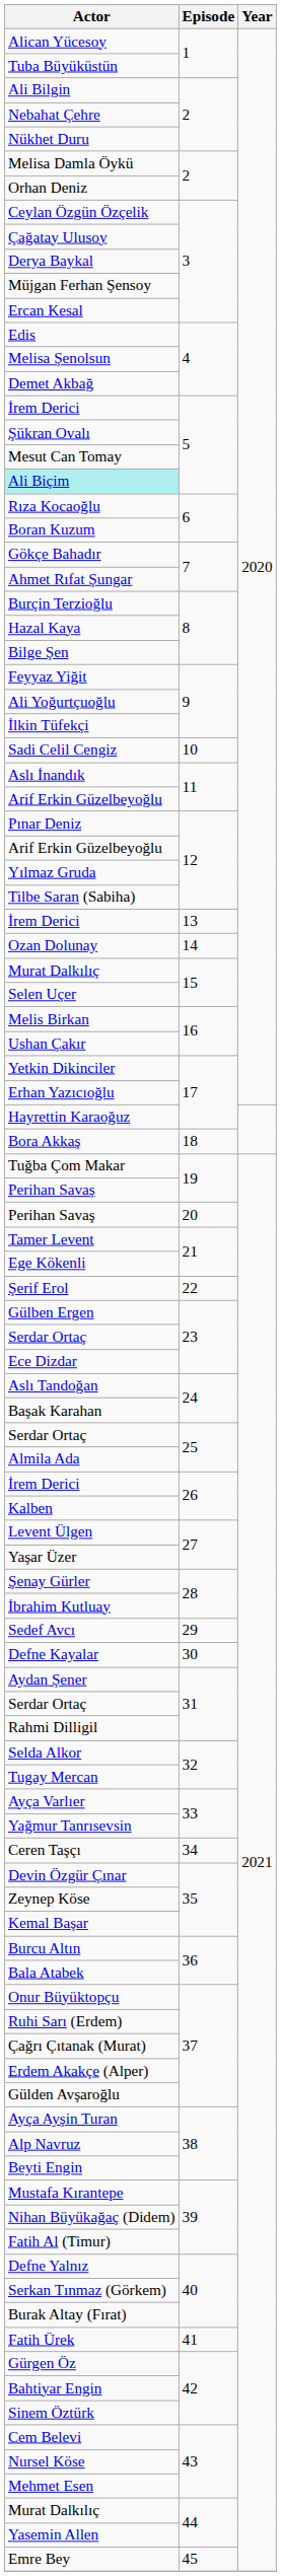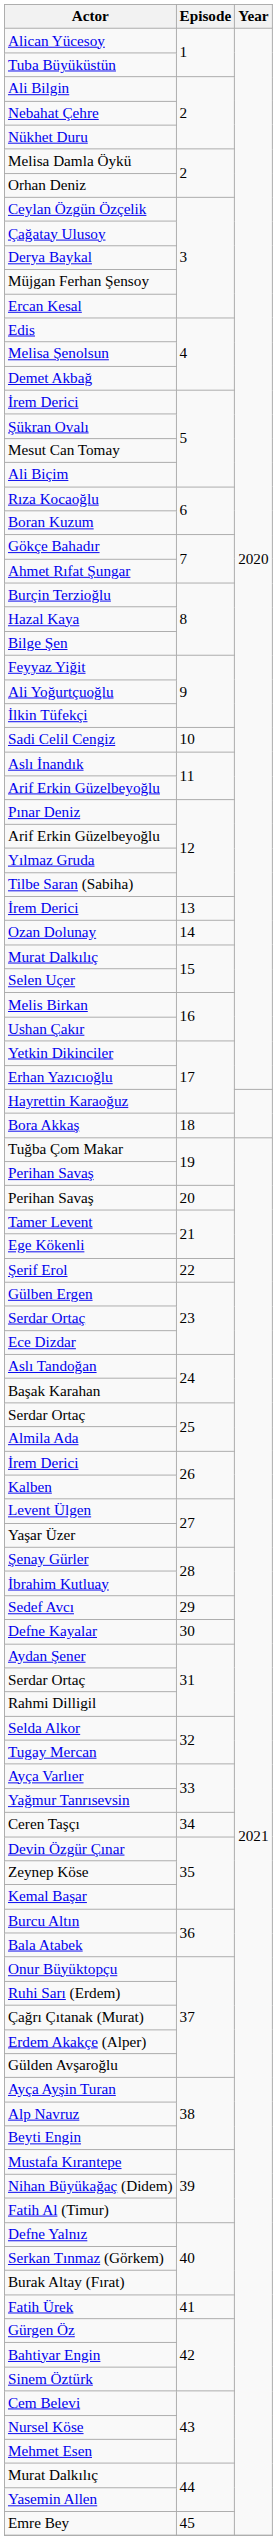Ali Biçim | Actor: paleturquoise background -> no background
